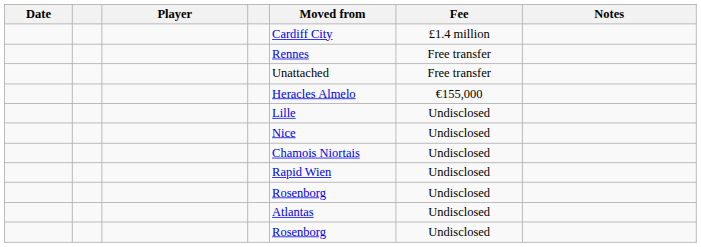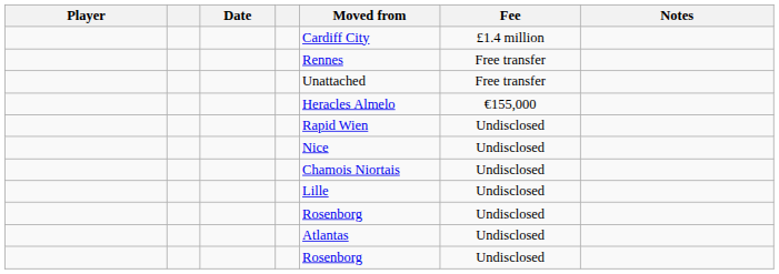columns swapped: Date <-> Player
row 6 | Moved from: Lille -> Rapid Wien
row 9 | Moved from: Rapid Wien -> Lille
